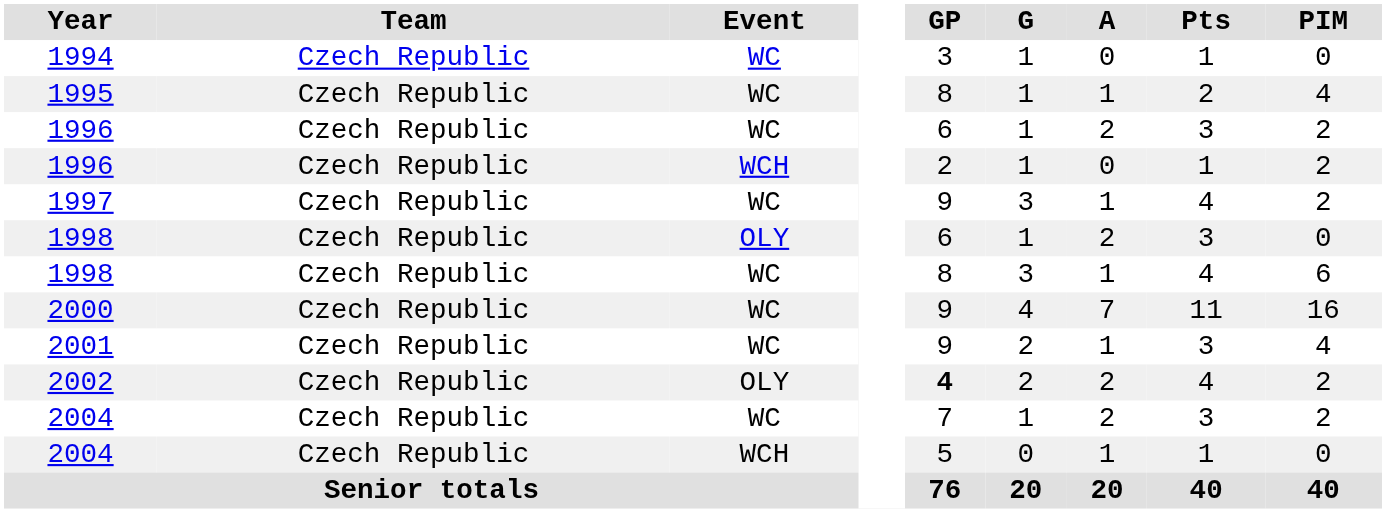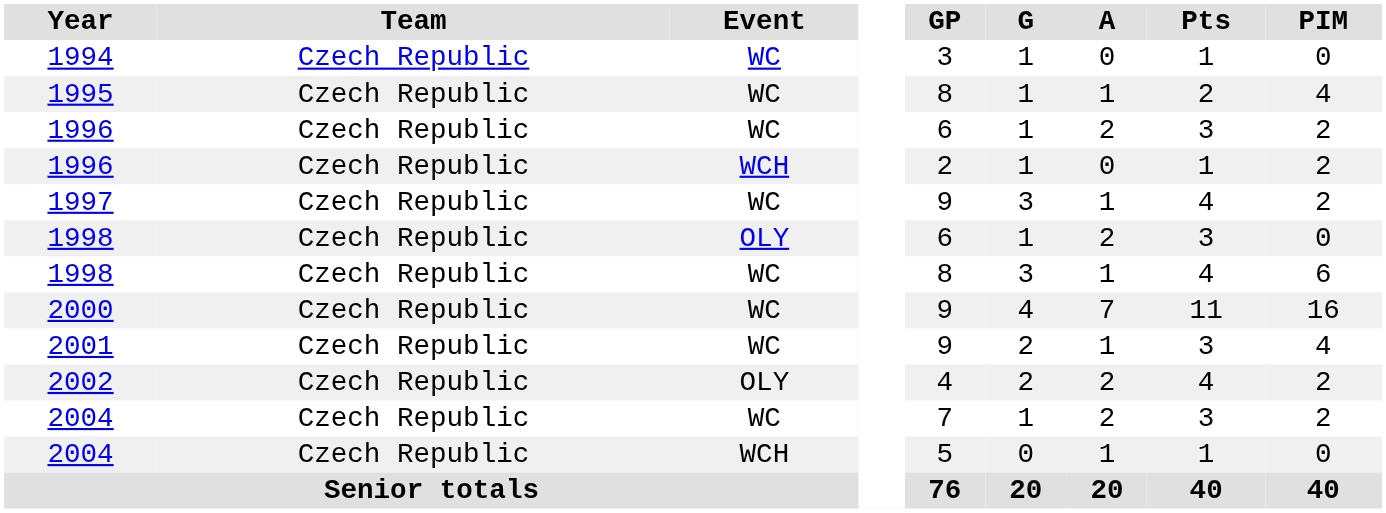2002 | GP: bold -> normal
